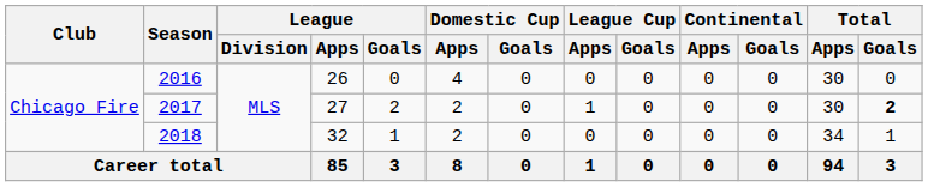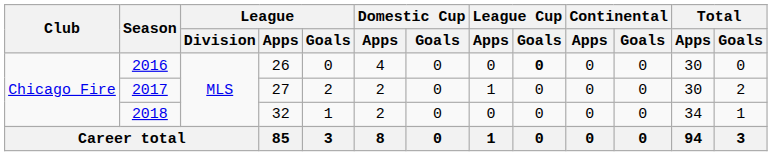2016 | League Cup / Goals: normal -> bold
2017 | Total / Goals: bold -> normal
